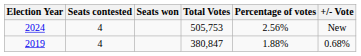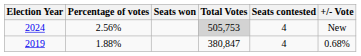columns swapped: Seats contested <-> Percentage of votes
2024 | Total Votes: no background -> lightgrey background
